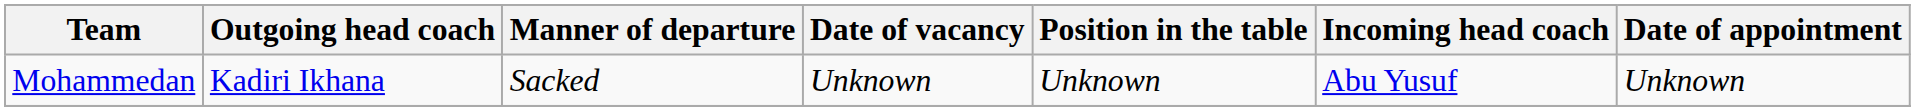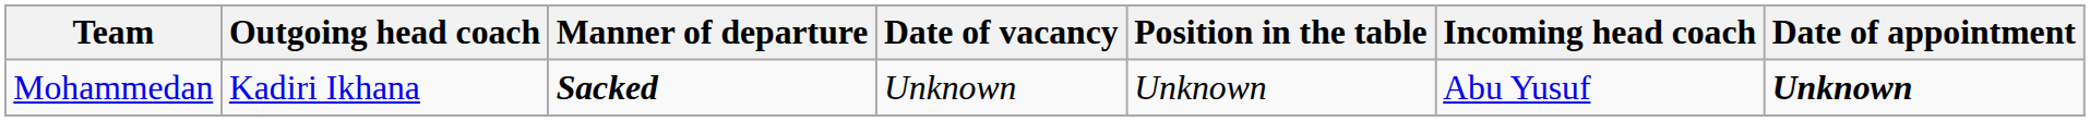Mohammedan | Manner of departure: normal -> bold
Mohammedan | Date of appointment: normal -> bold
